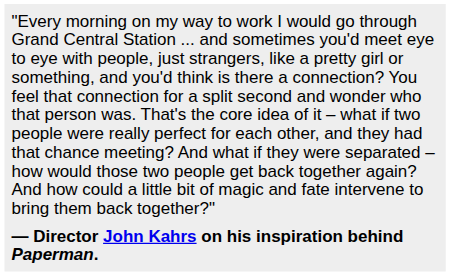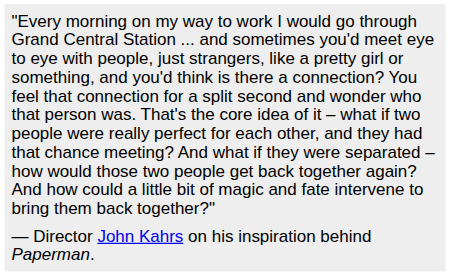row 2 | column 1: bold -> normal
